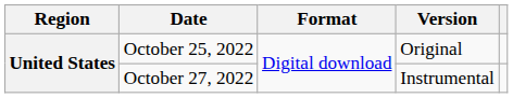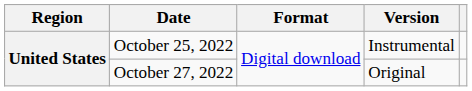October 25, 2022 | Version: Original -> Instrumental
October 27, 2022 | Version: Instrumental -> Original
